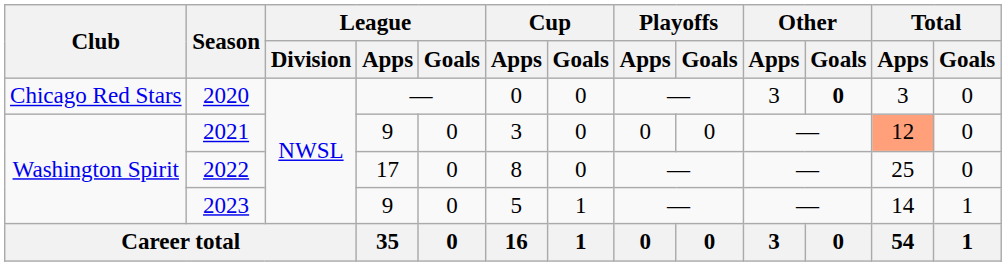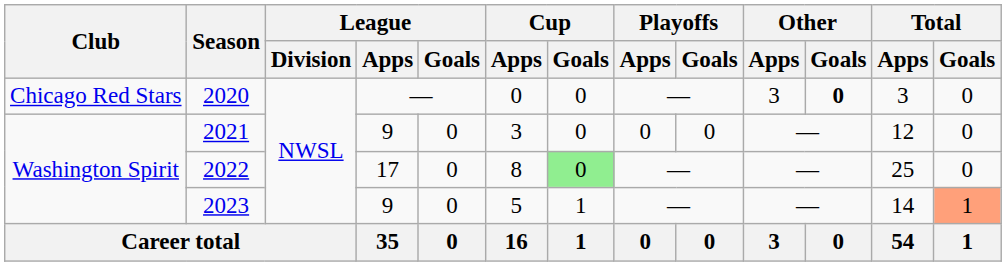2021 | Total / Apps: lightsalmon background -> no background
2022 | Cup / Goals: no background -> lightgreen background
2023 | Total / Goals: no background -> lightsalmon background
